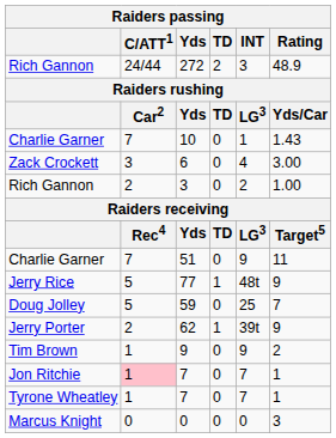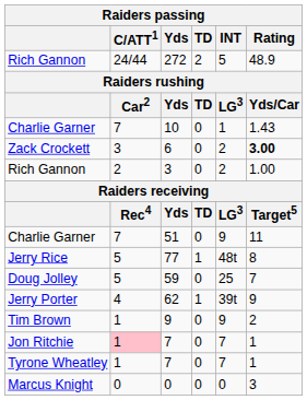272 | INT: 3 -> 5
6 | INT: 4 -> 2
6 | Rating: normal -> bold
77 | Rating: 9 -> 8
62 | C/ATT1: 2 -> 4
